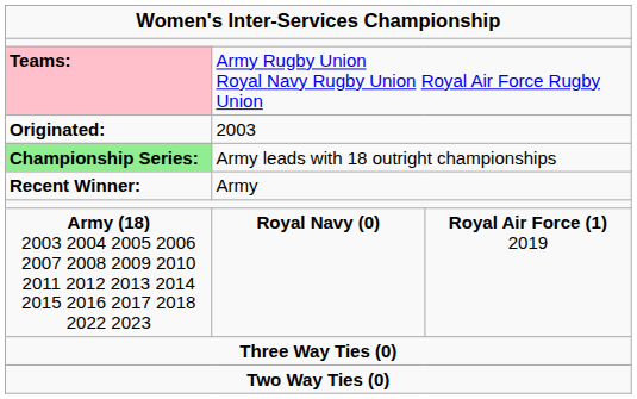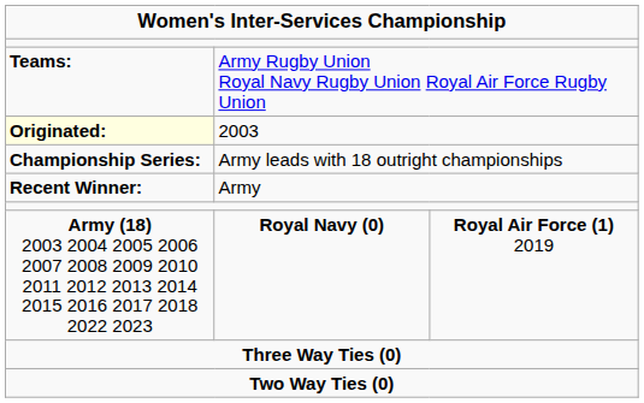Teams: | column 1: pink background -> no background
Originated: | column 1: no background -> lightyellow background
Championship Series: | column 1: lightgreen background -> no background
